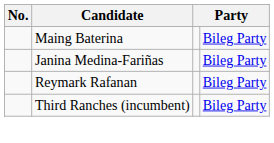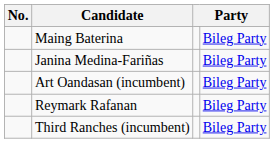+ row: Art Oandasan (incumbent) | Bileg Party
